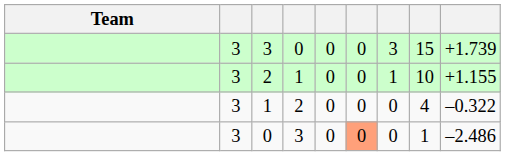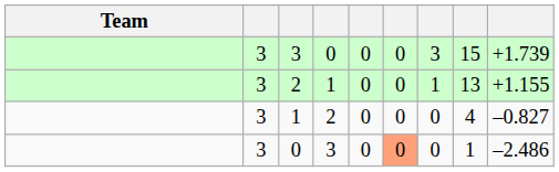row 3 | column 8: 10 -> 13
row 4 | column 9: –0.322 -> –0.827
